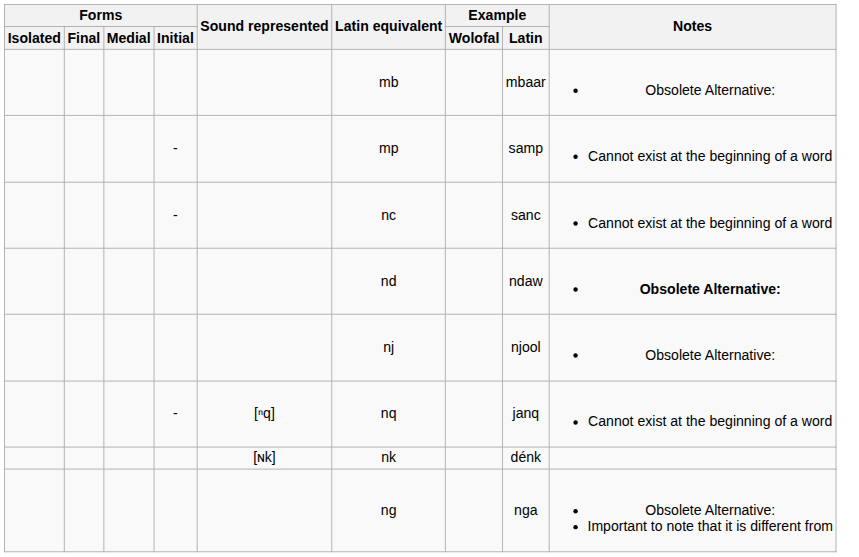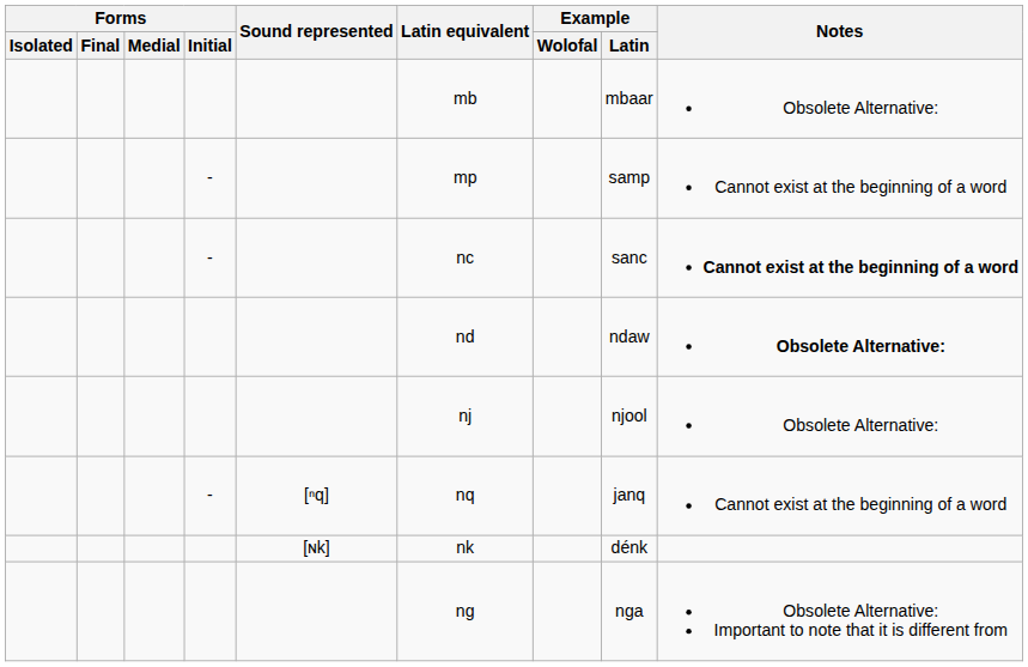row 5 | Notes: normal -> bold
